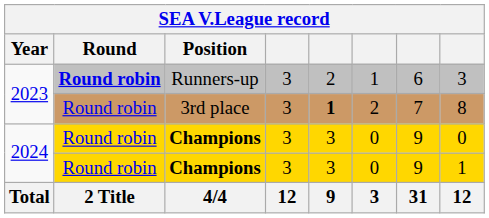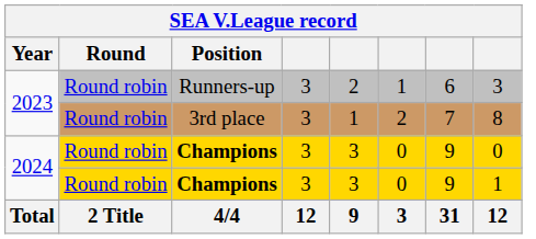Runners-up | Round: bold -> normal
3rd place | column 5: bold -> normal
